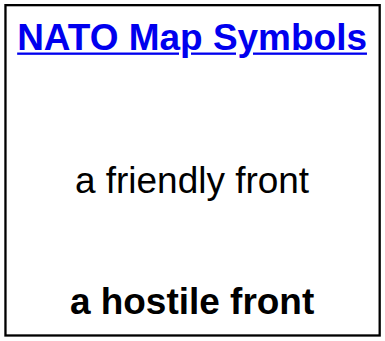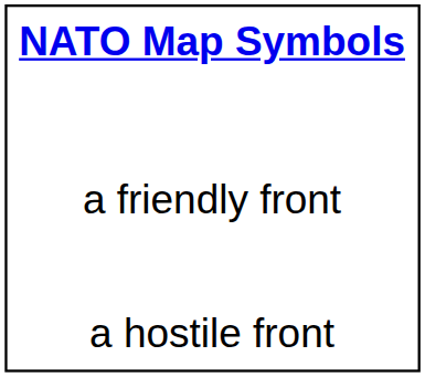row 3 | column 1: bold -> normal
